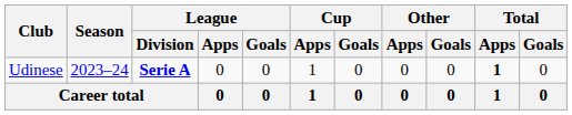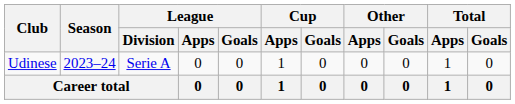Udinese | League / Division: bold -> normal
Udinese | Total / Apps: bold -> normal
